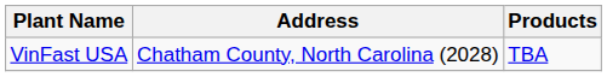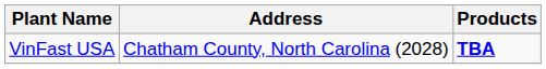VinFast USA | Products: normal -> bold
